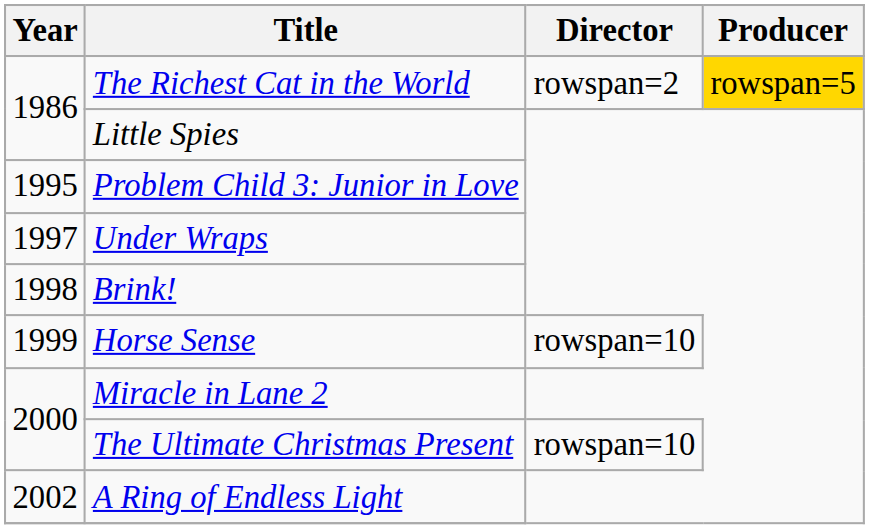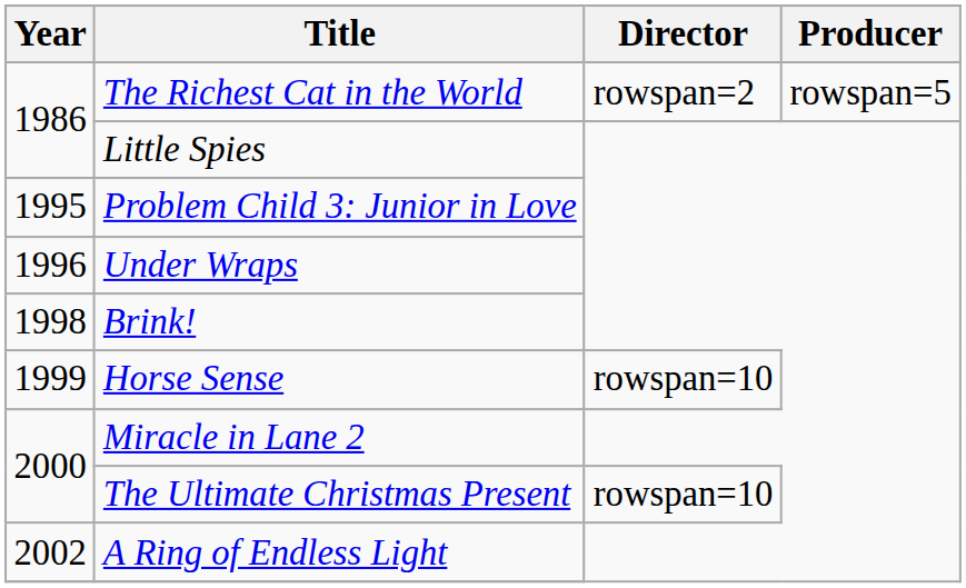The Richest Cat in the World | Producer: gold background -> no background
Under Wraps | Year: 1997 -> 1996
